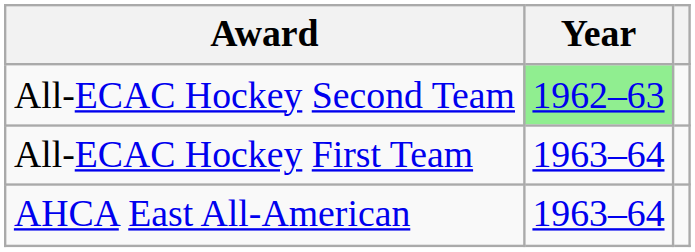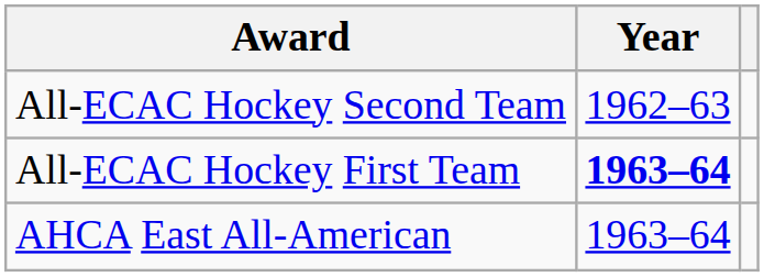row 2 | Year: lightgreen background -> no background
row 3 | Year: normal -> bold
